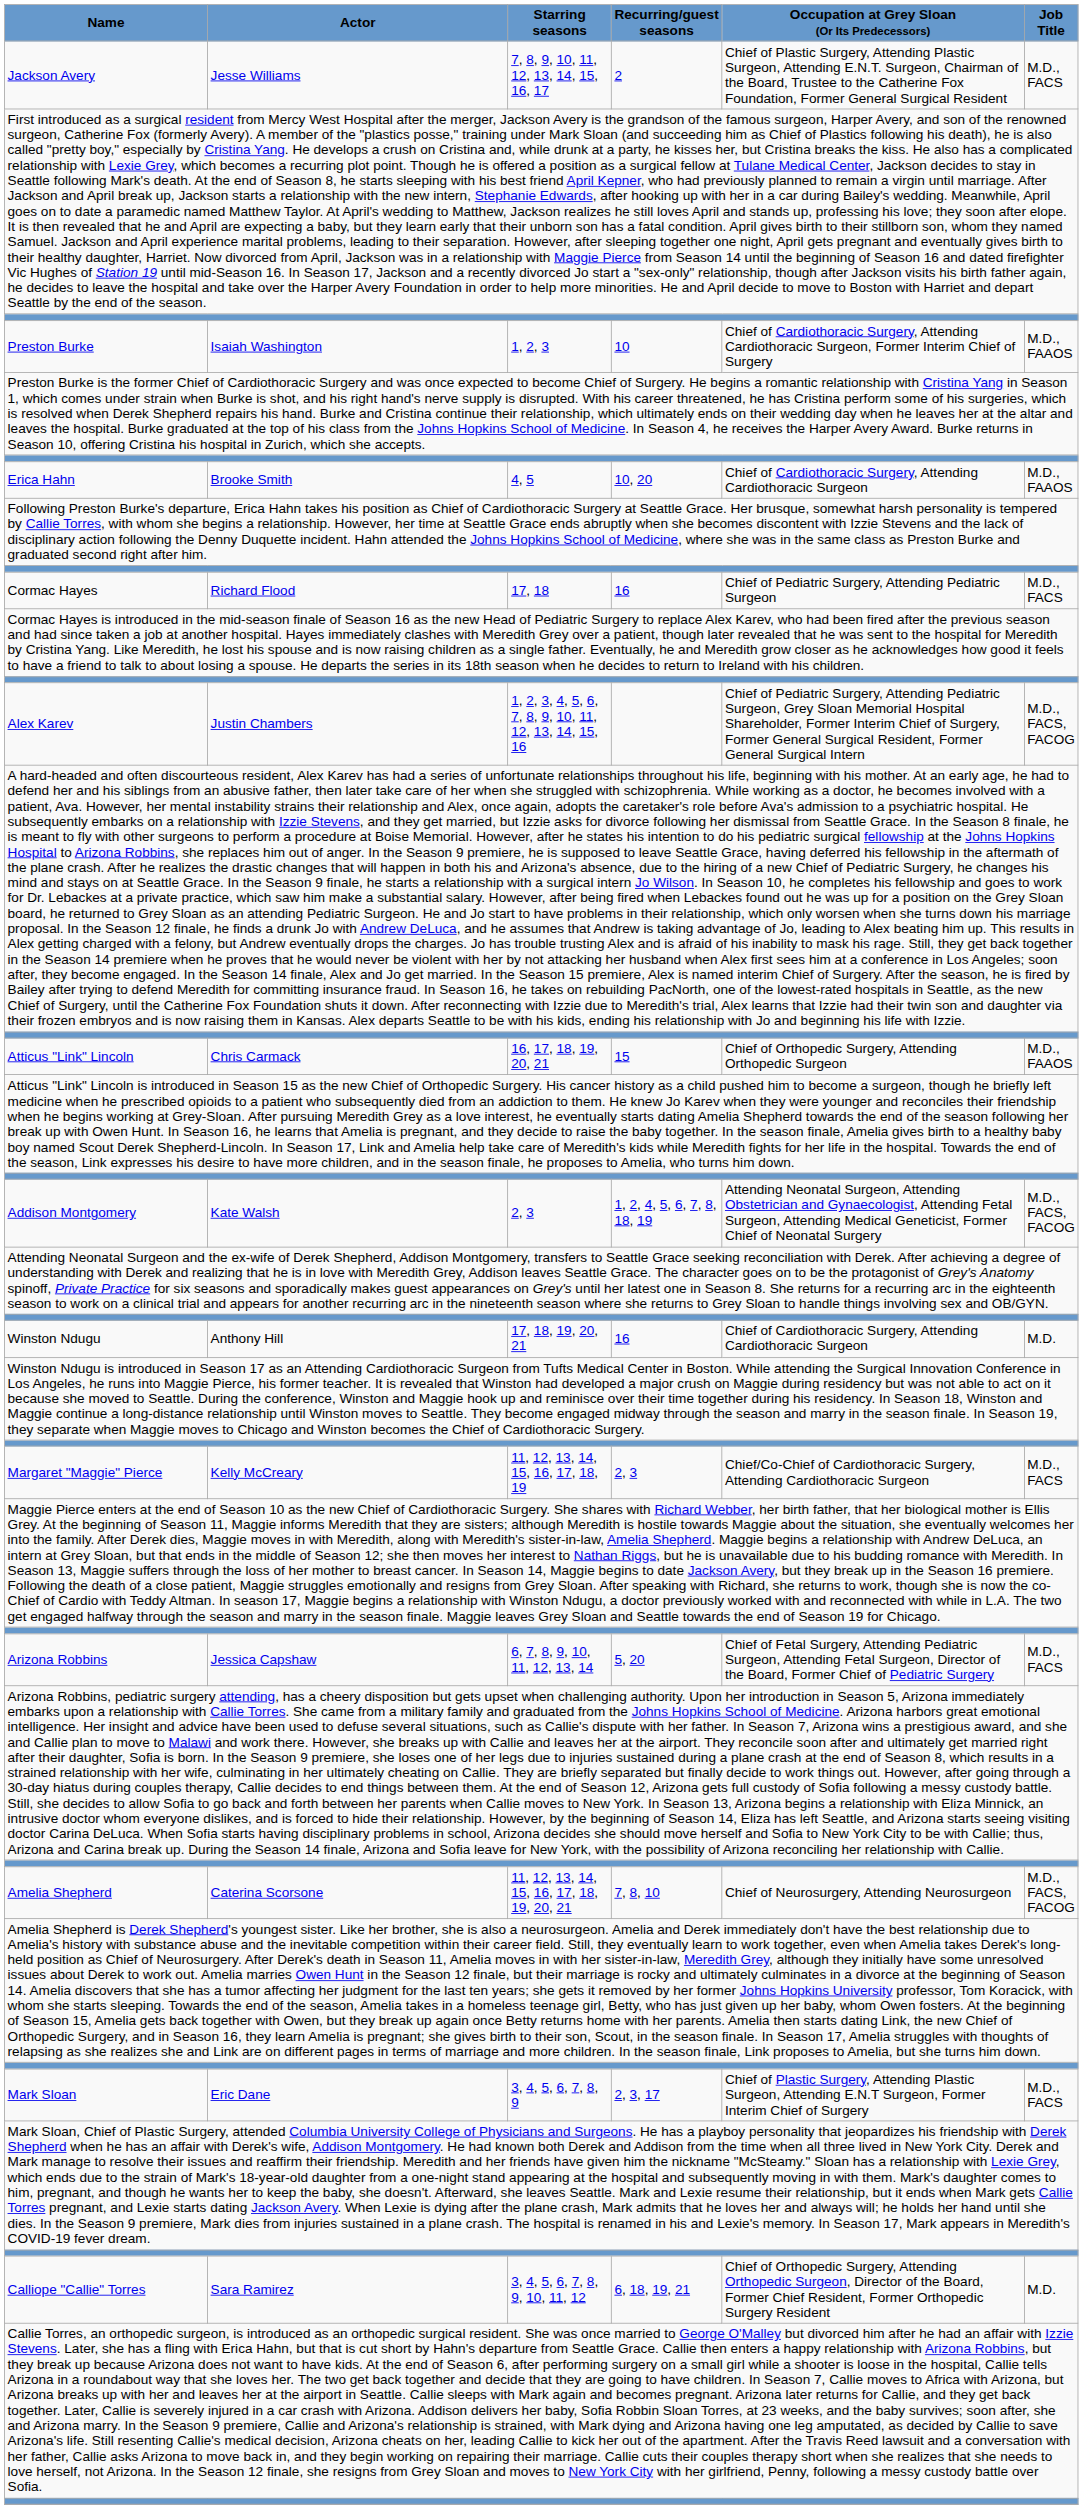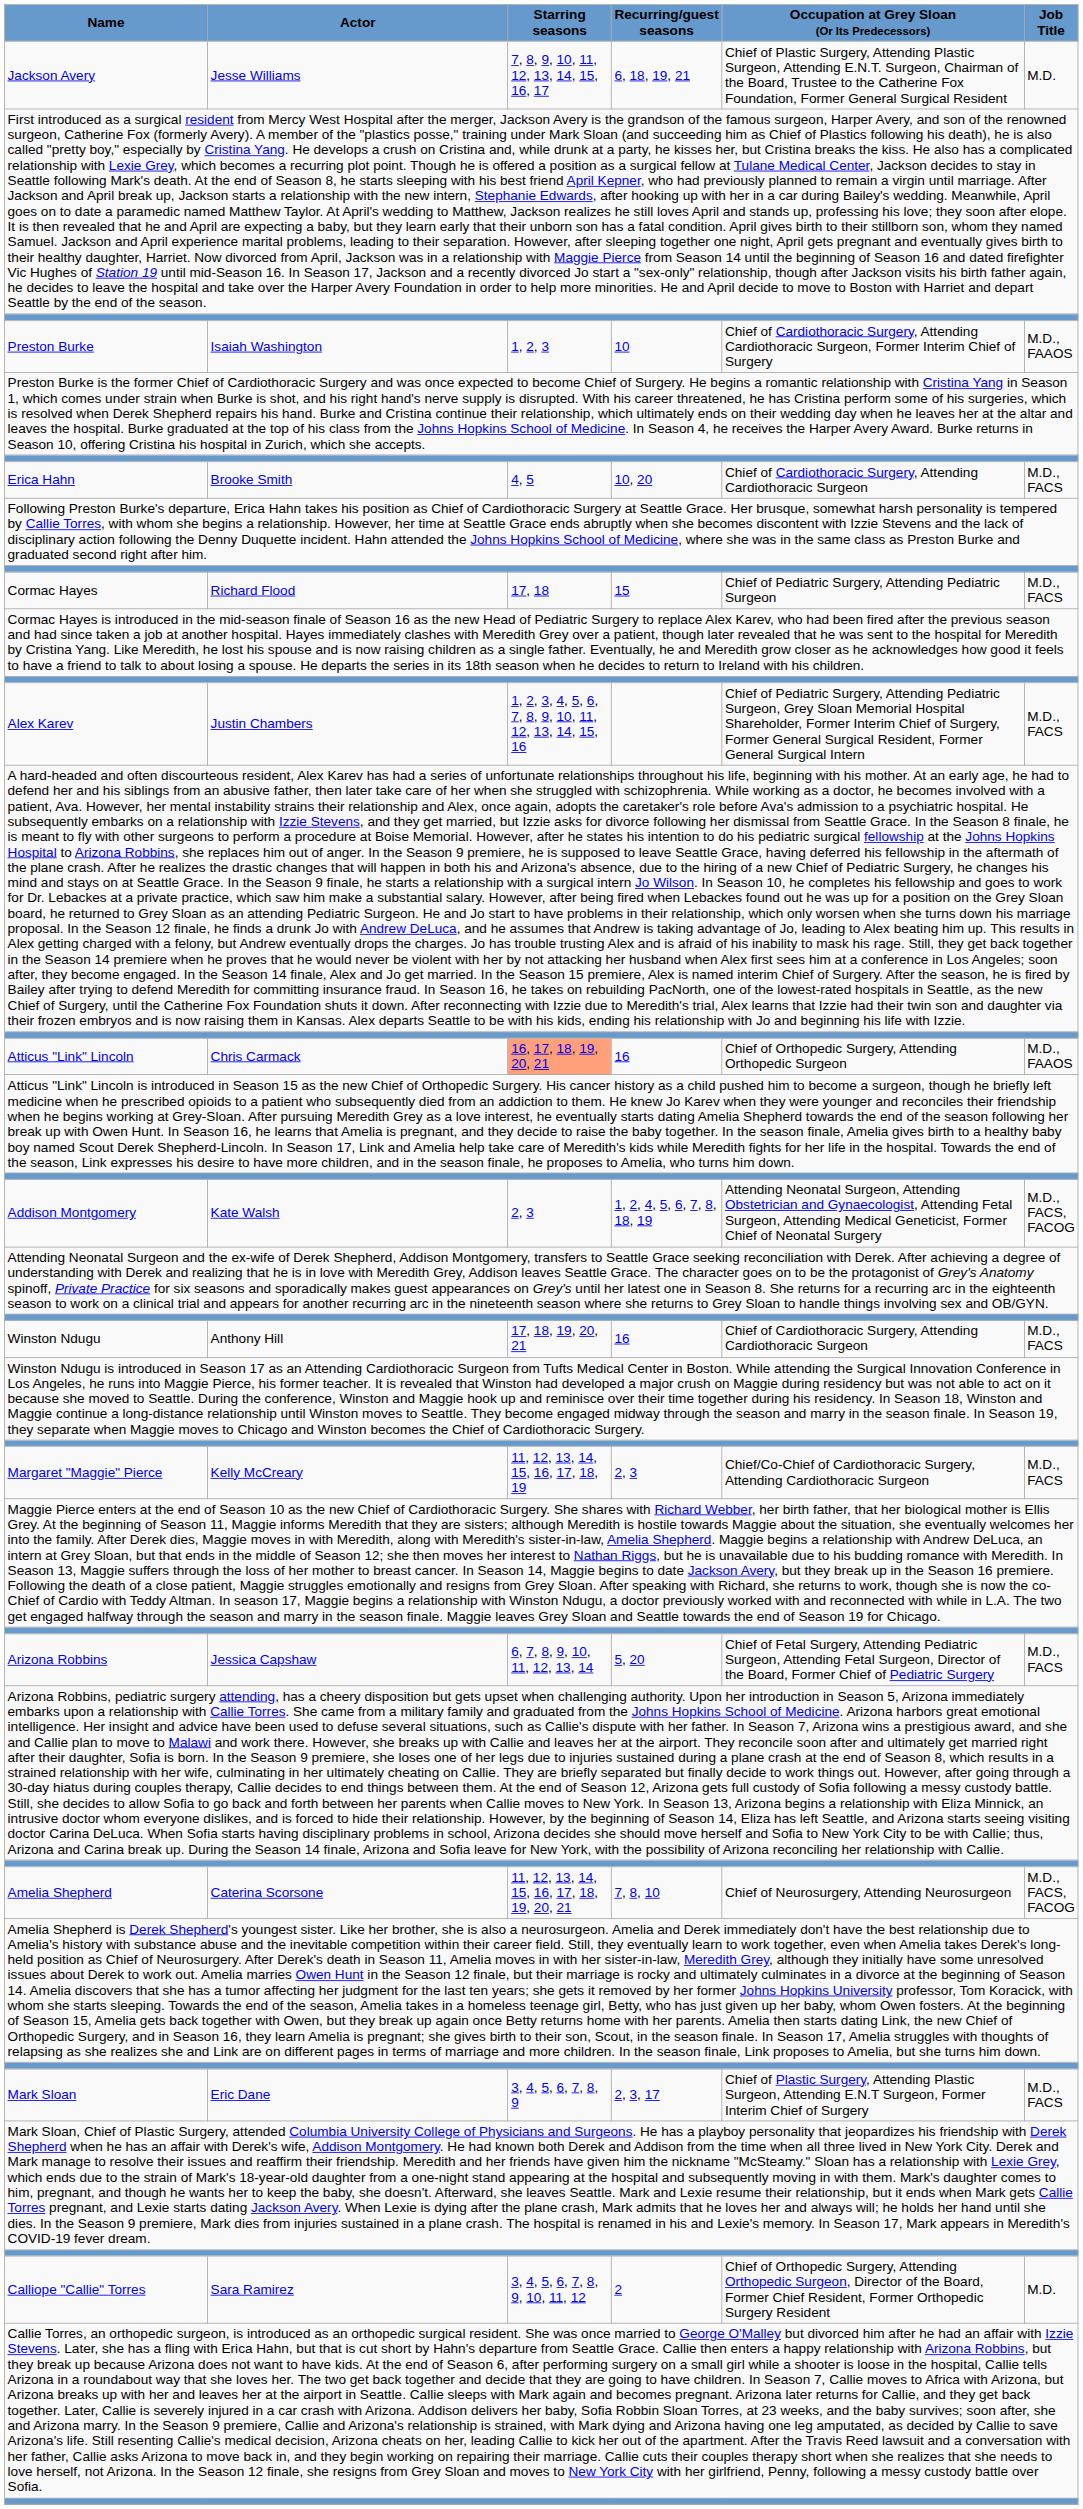Jackson Avery | Recurring/guest seasons: 2 -> 6, 18, 19, 21
Jackson Avery | Job Title: M.D., FACS -> M.D.
Erica Hahn | Job Title: M.D., FAAOS -> M.D., FACS
Cormac Hayes | Recurring/guest seasons: 16 -> 15
Alex Karev | Job Title: M.D., FACS, FACOG -> M.D., FACS
Atticus "Link" Lincoln | Starring seasons: no background -> lightsalmon background
Atticus "Link" Lincoln | Recurring/guest seasons: 15 -> 16
Winston Ndugu | Job Title: M.D. -> M.D., FACS
Calliope "Callie" Torres | Recurring/guest seasons: 6, 18, 19, 21 -> 2
